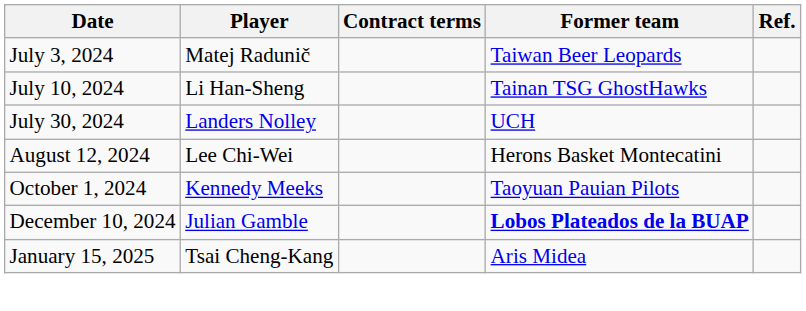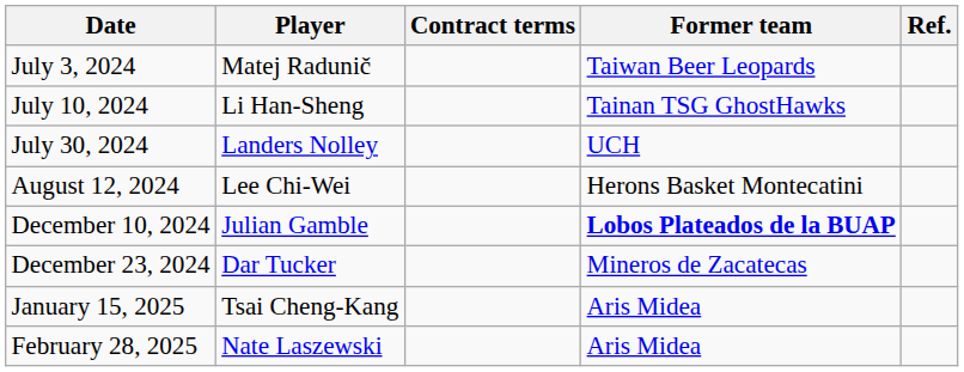- row: October 1, 2024 | Kennedy Meeks | Taoyuan Pauian Pilots
+ row: December 23, 2024 | Dar Tucker | Mineros de Zacatecas
+ row: February 28, 2025 | Nate Laszewski | Aris Midea
